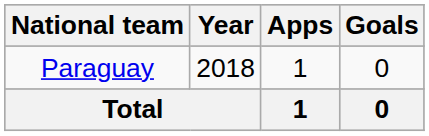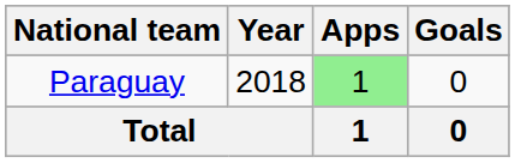Paraguay | Apps: no background -> lightgreen background
